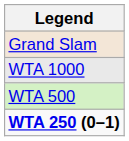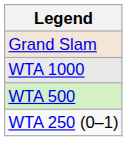row 5 | column 1: bold -> normal
